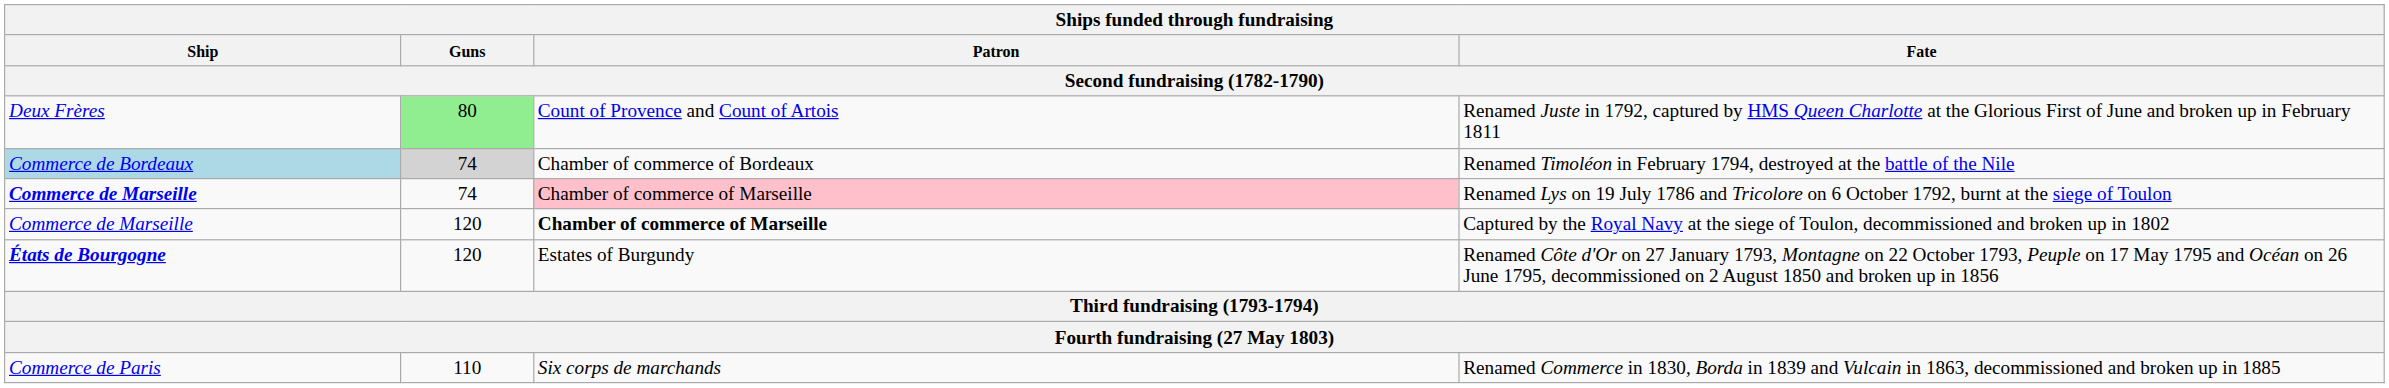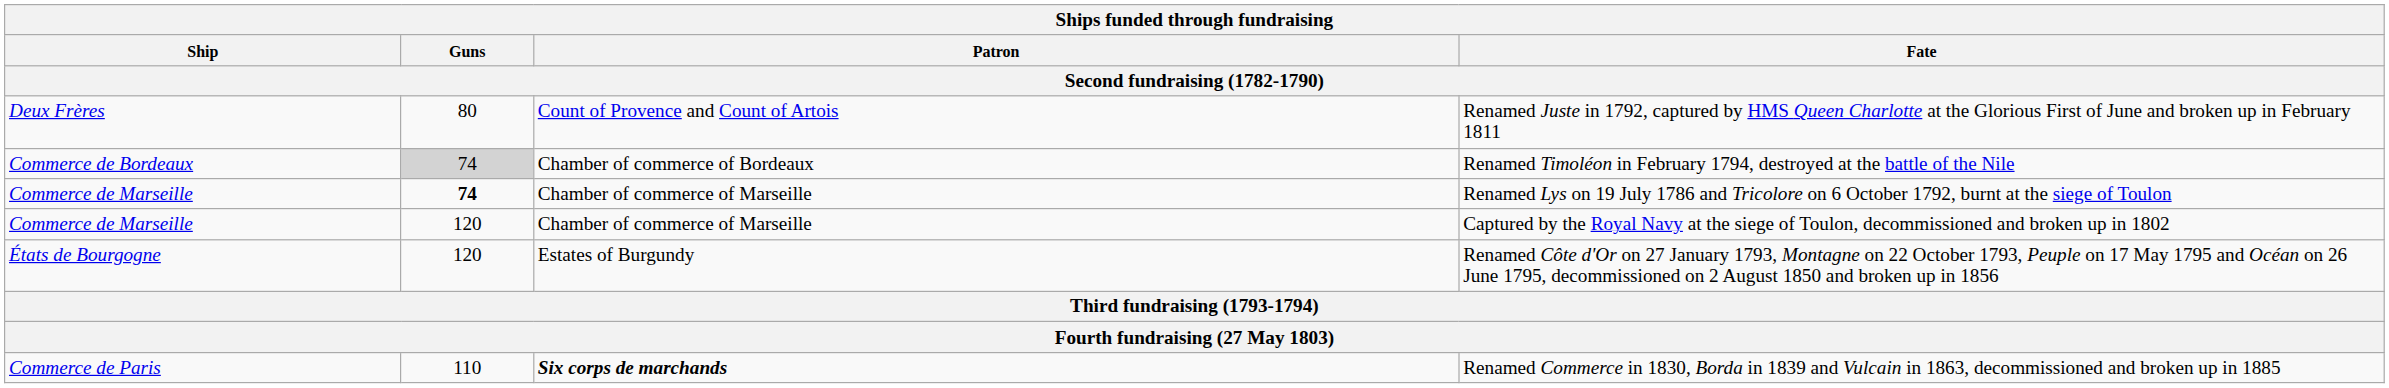row 4 | Guns: lightgreen background -> no background
row 5 | Ship: lightblue background -> no background
row 6 | Ship: bold -> normal
row 6 | Guns: normal -> bold
row 6 | Patron: pink background -> no background
row 7 | Patron: bold -> normal
row 8 | Ship: bold -> normal
row 11 | Patron: normal -> bold
